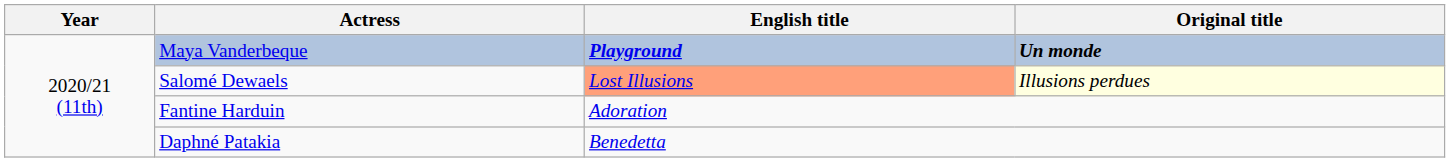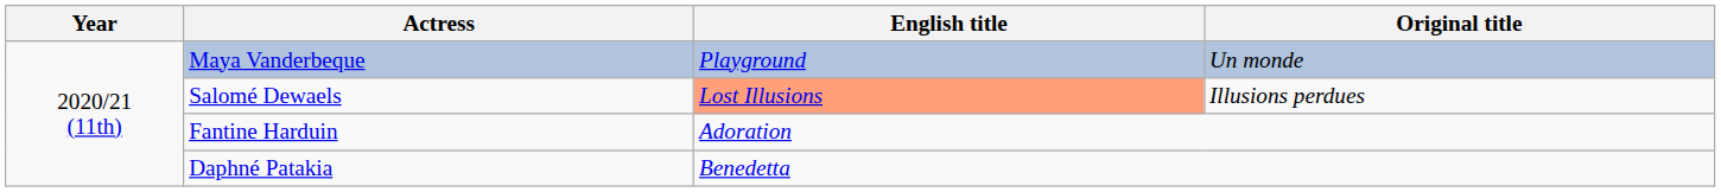Maya Vanderbeque | English title: bold -> normal
Maya Vanderbeque | Original title: bold -> normal
Salomé Dewaels | Original title: lightyellow background -> no background
